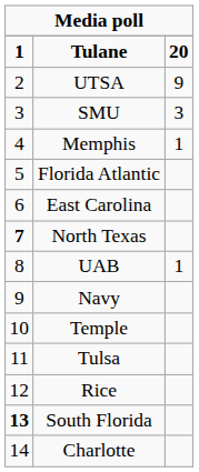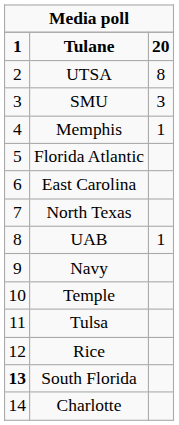UTSA | column 3: 9 -> 8
North Texas | column 1: bold -> normal
